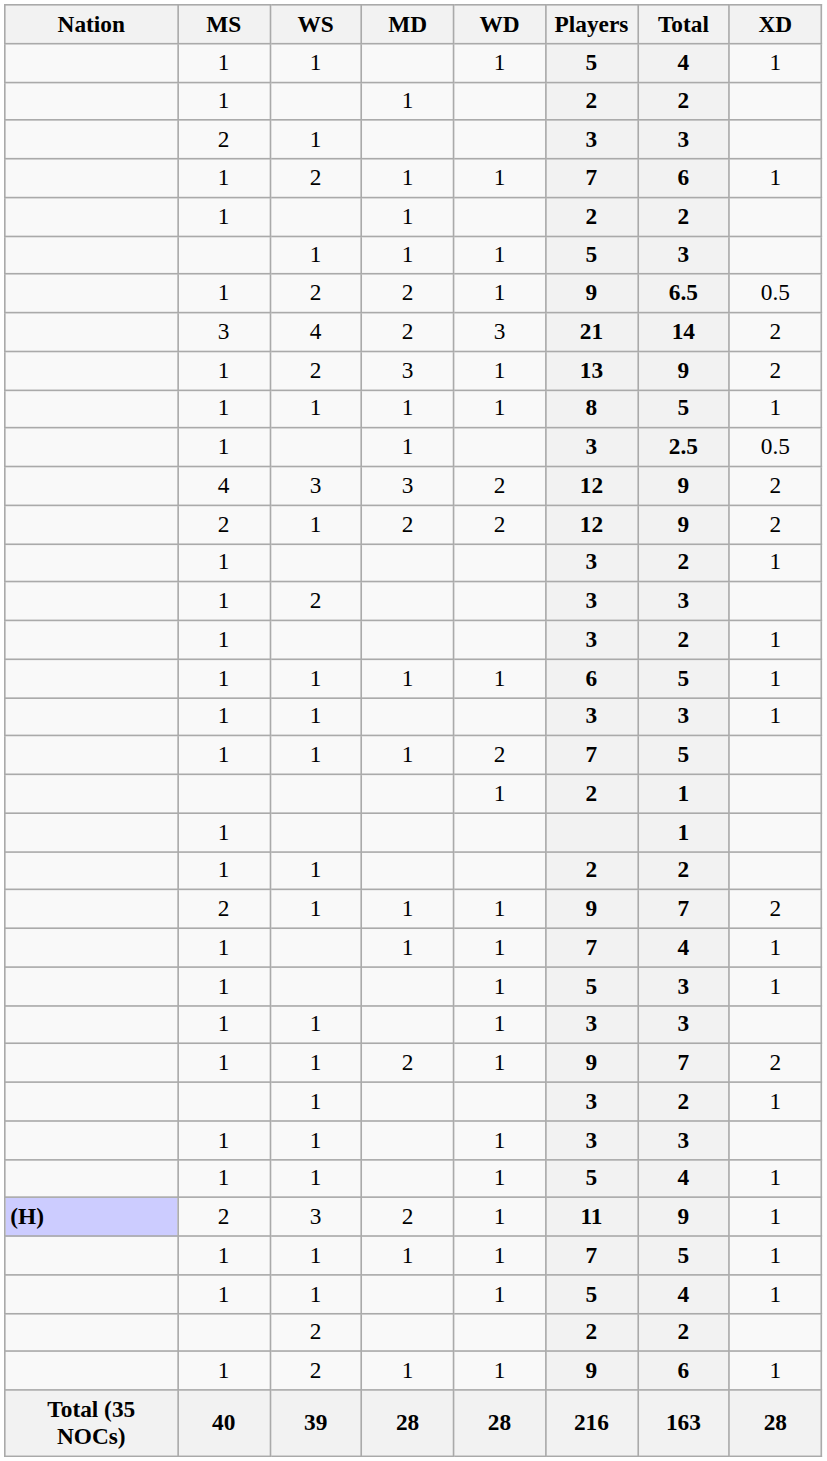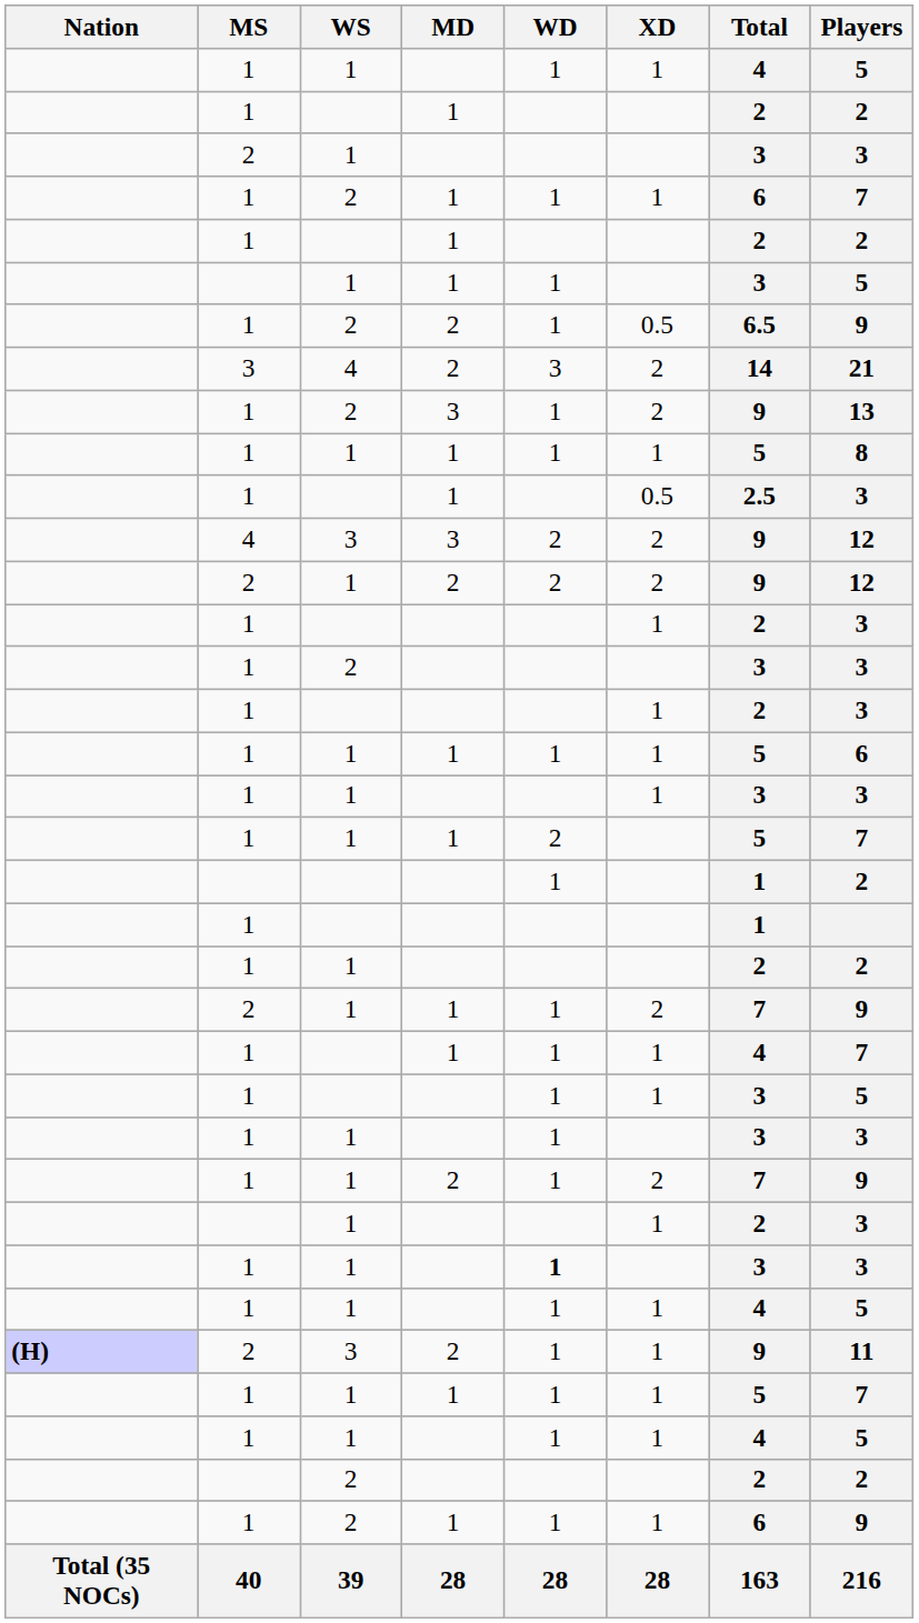columns swapped: XD <-> Players
row 30 | WD: normal -> bold
